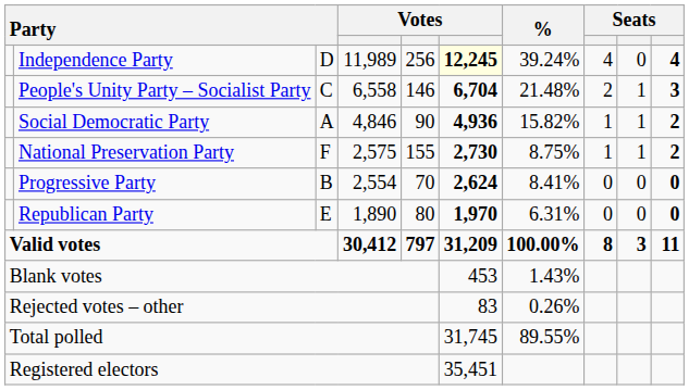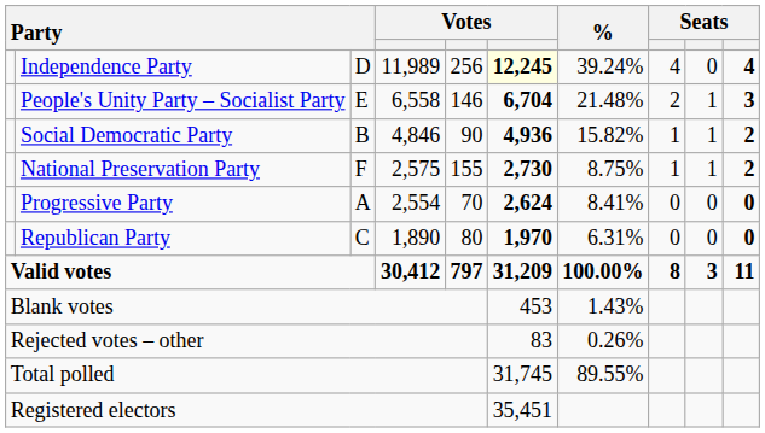People's Unity Party – Socialist Party | column 3: C -> E
Social Democratic Party | column 3: A -> B
Progressive Party | column 3: B -> A
Republican Party | column 3: E -> C
